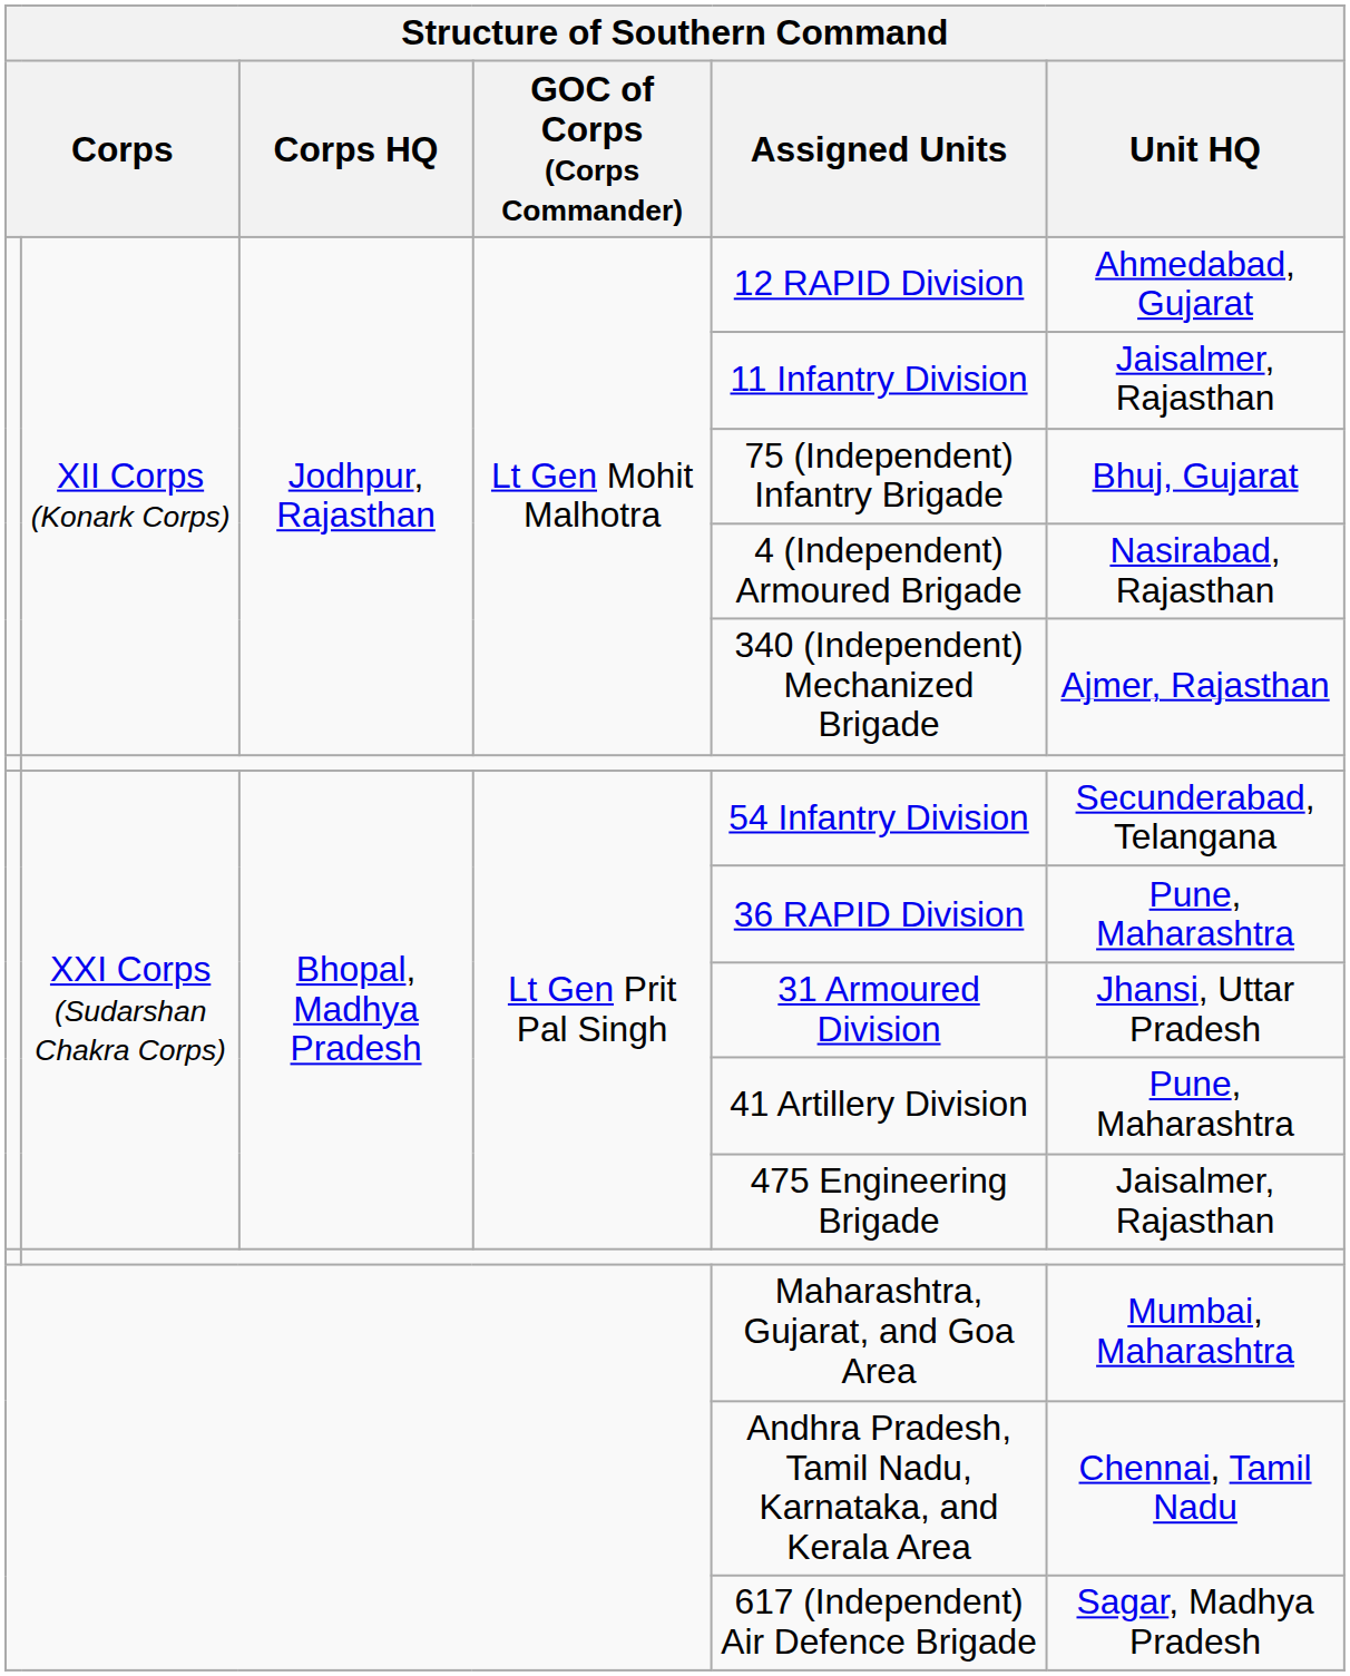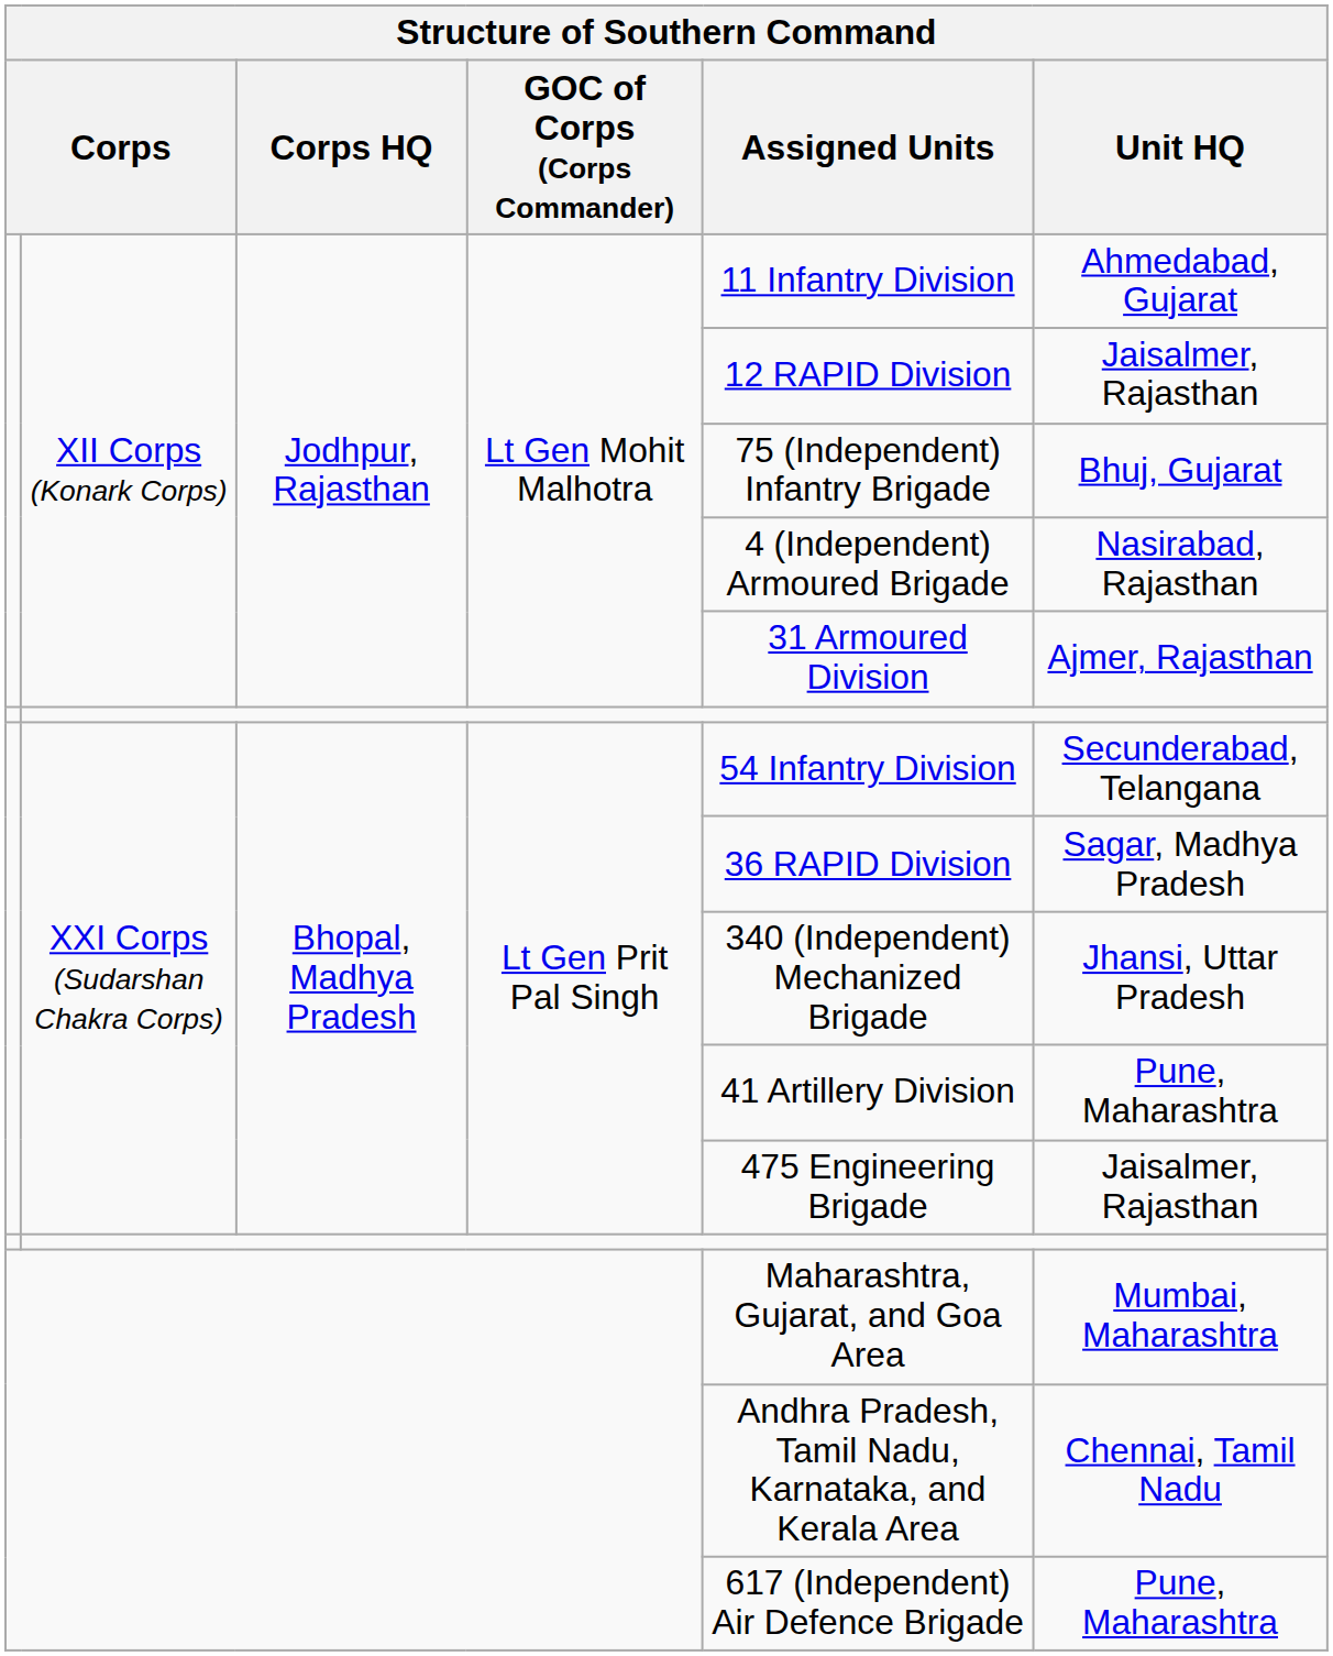row 3 | Assigned Units: 12 RAPID Division -> 11 Infantry Division
row 4 | Assigned Units: 11 Infantry Division -> 12 RAPID Division
row 7 | Assigned Units: 340 (Independent) Mechanized Brigade -> 31 Armoured Division
row 10 | Unit HQ: Pune, Maharashtra -> Sagar, Madhya Pradesh
row 11 | Assigned Units: 31 Armoured Division -> 340 (Independent) Mechanized Brigade
row 17 | Unit HQ: Sagar, Madhya Pradesh -> Pune, Maharashtra
